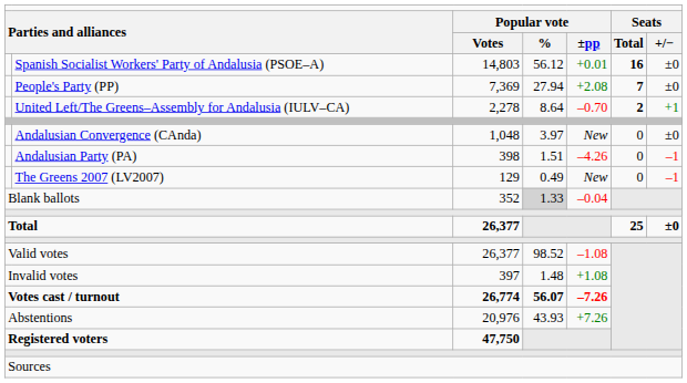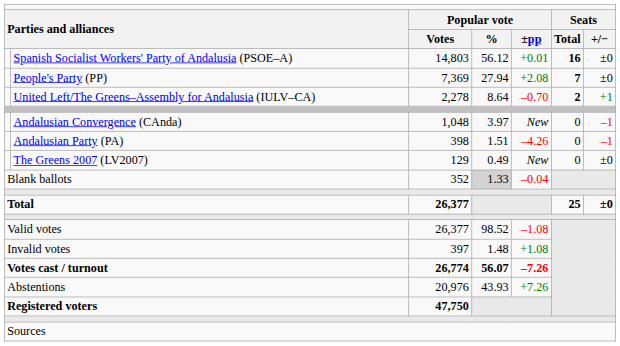Andalusian Convergence (CAnda) | column 7: ±0 -> –1
The Greens 2007 (LV2007) | column 7: –1 -> ±0
